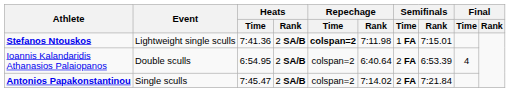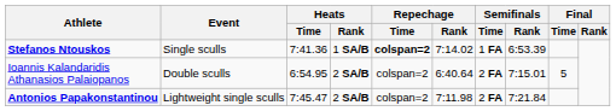Stefanos Ntouskos | Event: Lightweight single sculls -> Single sculls
Stefanos Ntouskos | Heats / Rank: 2 SA/B -> 1 SA/B
Stefanos Ntouskos | Repechage / Rank: 7:11.98 -> 7:14.02
Stefanos Ntouskos | Semifinals / Rank: 7:15.01 -> 6:53.39
Ioannis Kalandaridis Athanasios Palaiopanos | Semifinals / Rank: 6:53.39 -> 7:15.01
Ioannis Kalandaridis Athanasios Palaiopanos | Final / Time: 4 -> 5
Antonios Papakonstantinou | Event: Single sculls -> Lightweight single sculls
Antonios Papakonstantinou | Repechage / Rank: 7:14.02 -> 7:11.98
